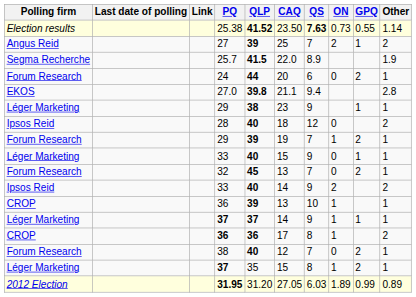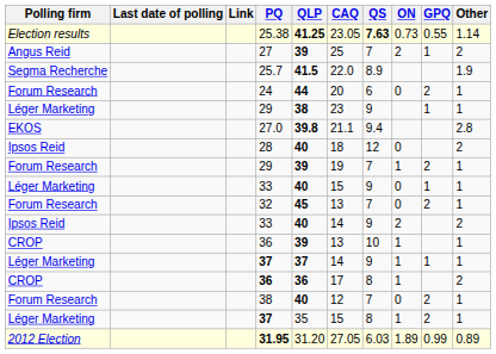25.38 | QLP: 41.52 -> 41.25
25.38 | CAQ: 23.50 -> 23.05
rows swapped: Léger Marketing / 29 <-> 27.0
